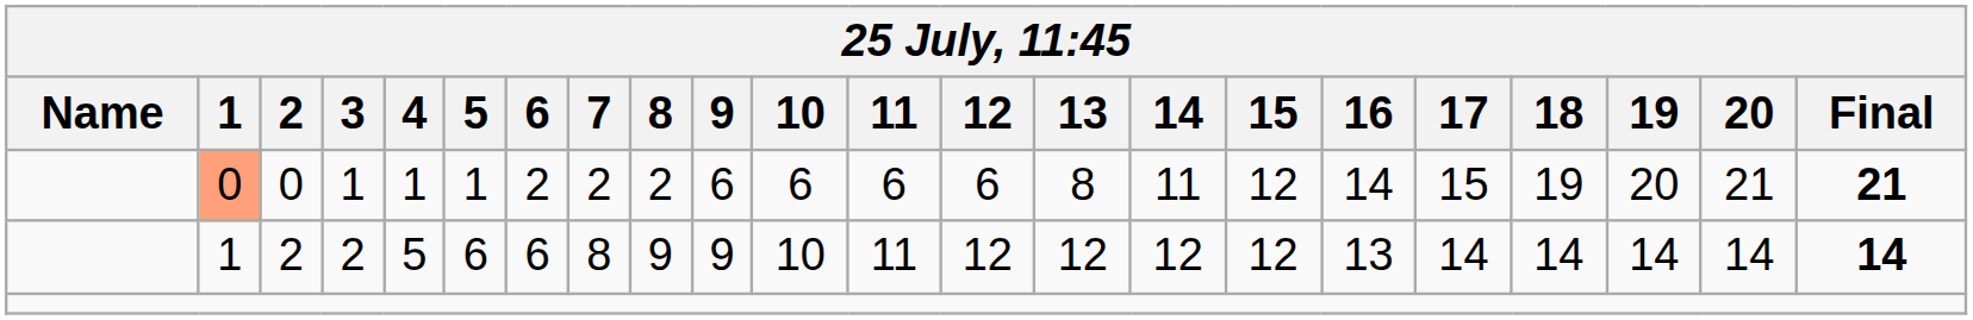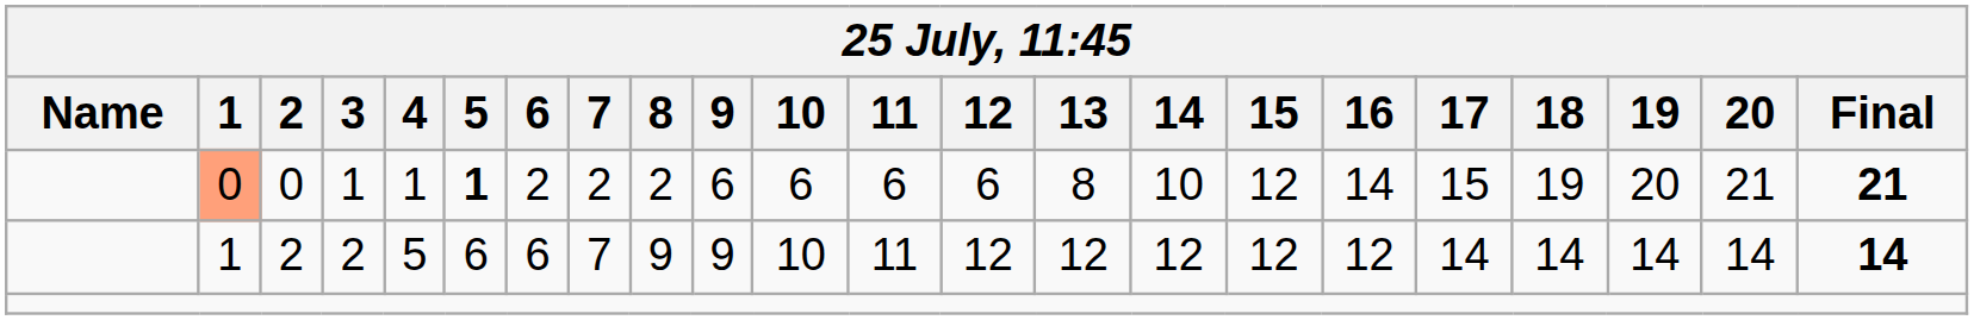row 3 | 5: normal -> bold
row 3 | 14: 11 -> 10
row 4 | 7: 8 -> 7
row 4 | 16: 13 -> 12
